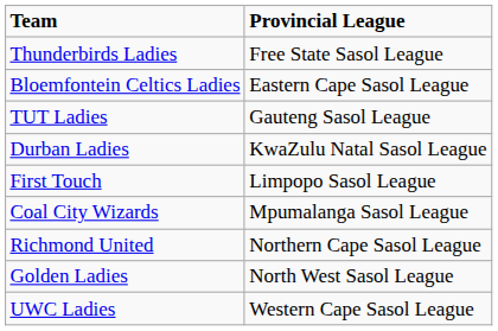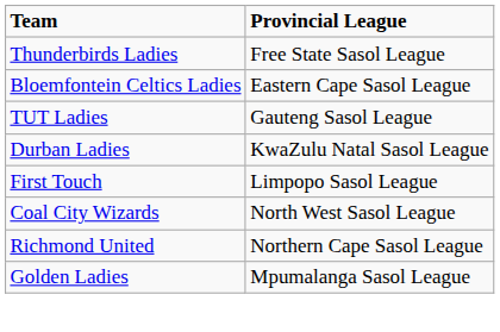Coal City Wizards | Provincial League: Mpumalanga Sasol League -> North West Sasol League
Golden Ladies | Provincial League: North West Sasol League -> Mpumalanga Sasol League
- row: UWC Ladies | Western Cape Sasol League
